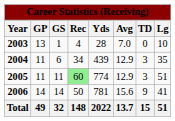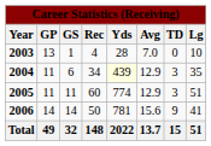2004 | column 5: no background -> lightyellow background
2005 | column 4: lightgreen background -> no background
